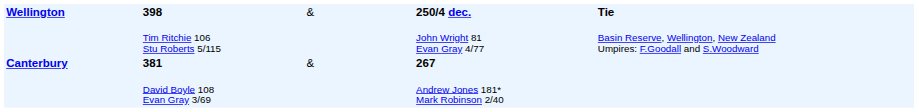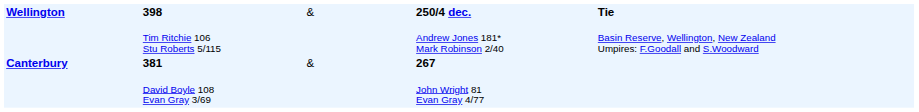Tim Ritchie 106 Stu Roberts 5/115 | column 4: John Wright 81 Evan Gray 4/77 -> Andrew Jones 181* Mark Robinson 2/40
David Boyle 108 Evan Gray 3/69 | column 4: Andrew Jones 181* Mark Robinson 2/40 -> John Wright 81 Evan Gray 4/77
